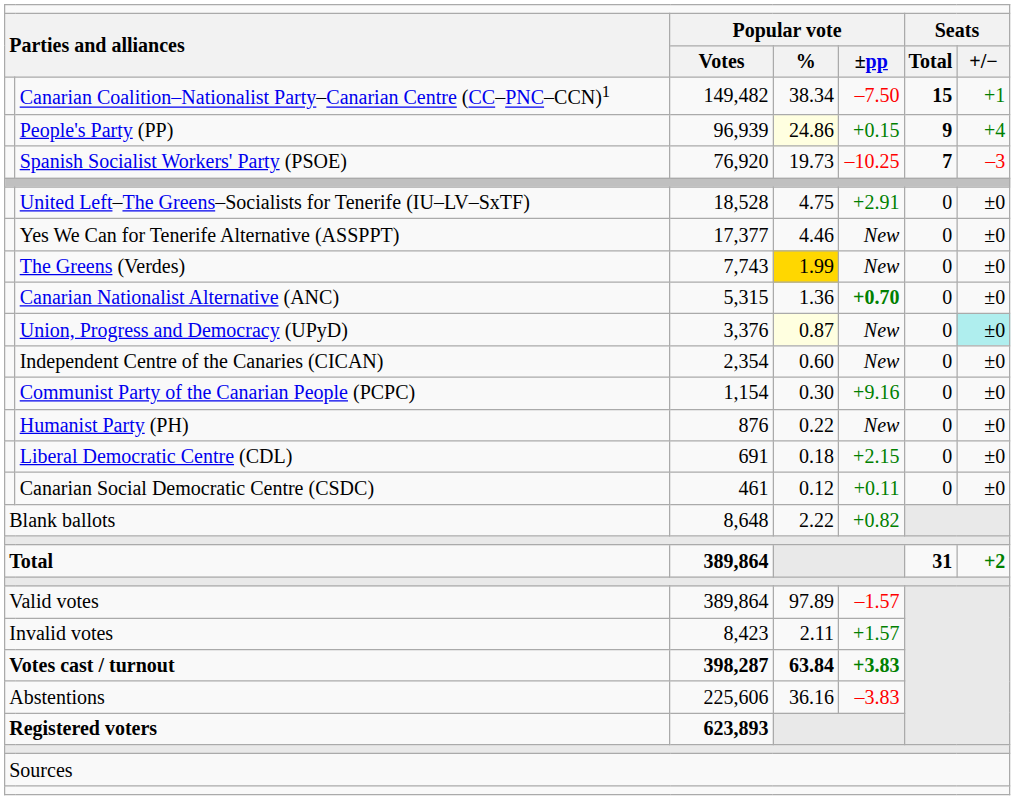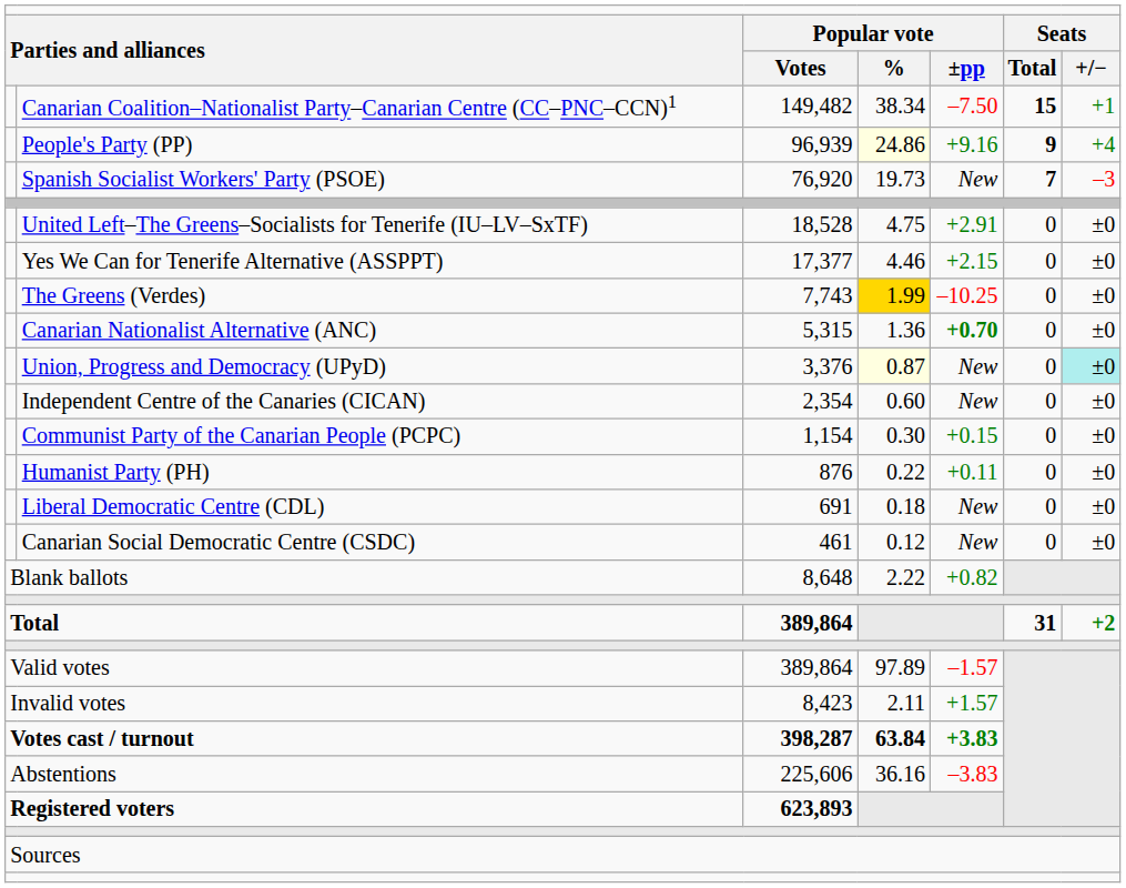People's Party (PP) | column 5: +0.15 -> +9.16
Spanish Socialist Workers' Party (PSOE) | column 5: –10.25 -> New
Yes We Can for Tenerife Alternative (ASSPPT) | column 5: New -> +2.15
The Greens (Verdes) | column 5: New -> –10.25
Communist Party of the Canarian People (PCPC) | column 5: +9.16 -> +0.15
Humanist Party (PH) | column 5: New -> +0.11
Liberal Democratic Centre (CDL) | column 5: +2.15 -> New
Canarian Social Democratic Centre (CSDC) | column 5: +0.11 -> New
